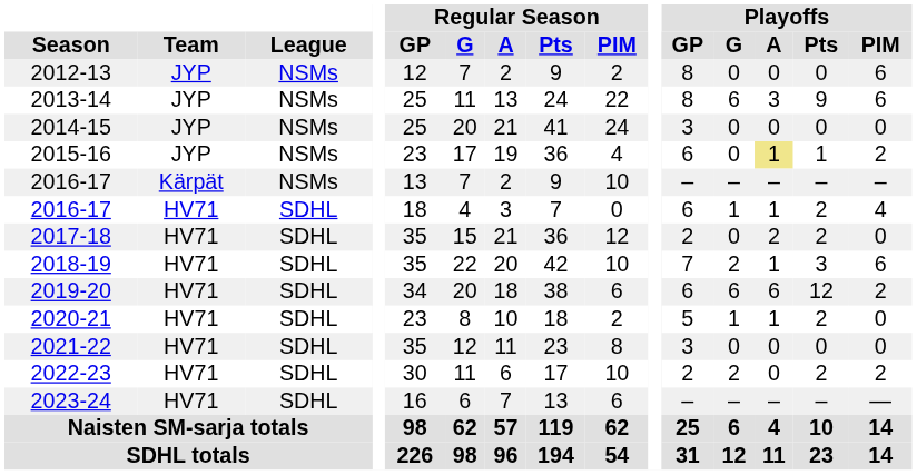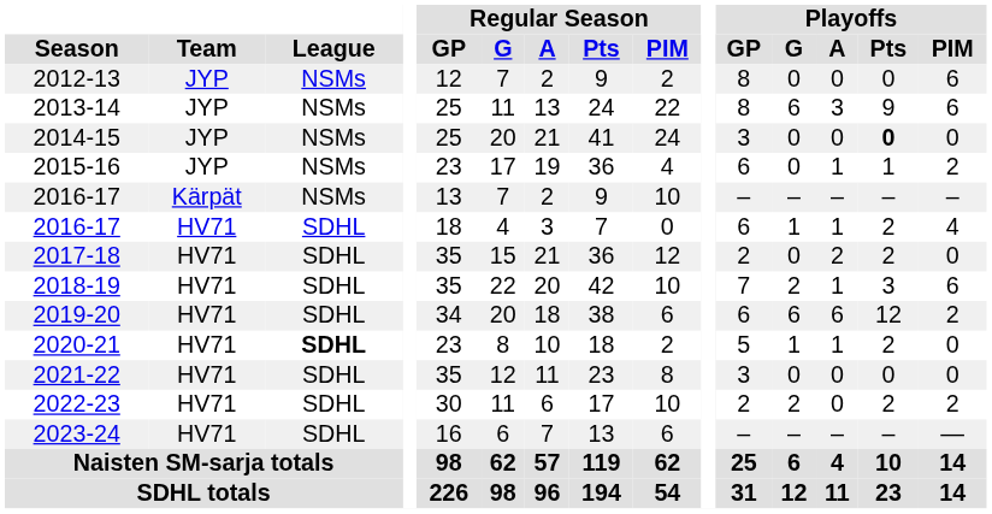2014-15 | Playoffs / Pts: normal -> bold
2015-16 | Playoffs / A: khaki background -> no background
2020-21 | League: normal -> bold
